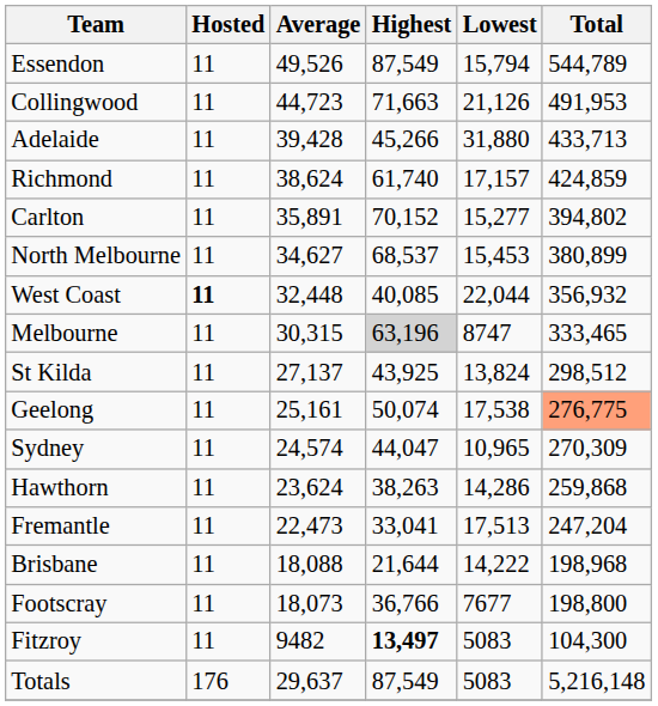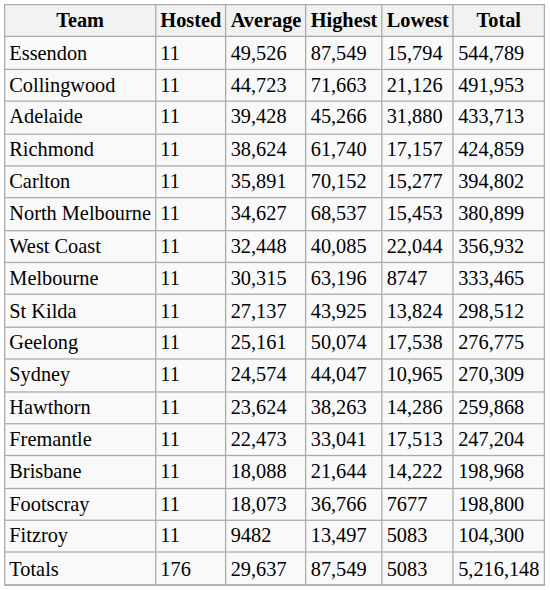West Coast | Hosted: bold -> normal
Melbourne | Highest: lightgrey background -> no background
Geelong | Total: lightsalmon background -> no background
Fitzroy | Highest: bold -> normal
